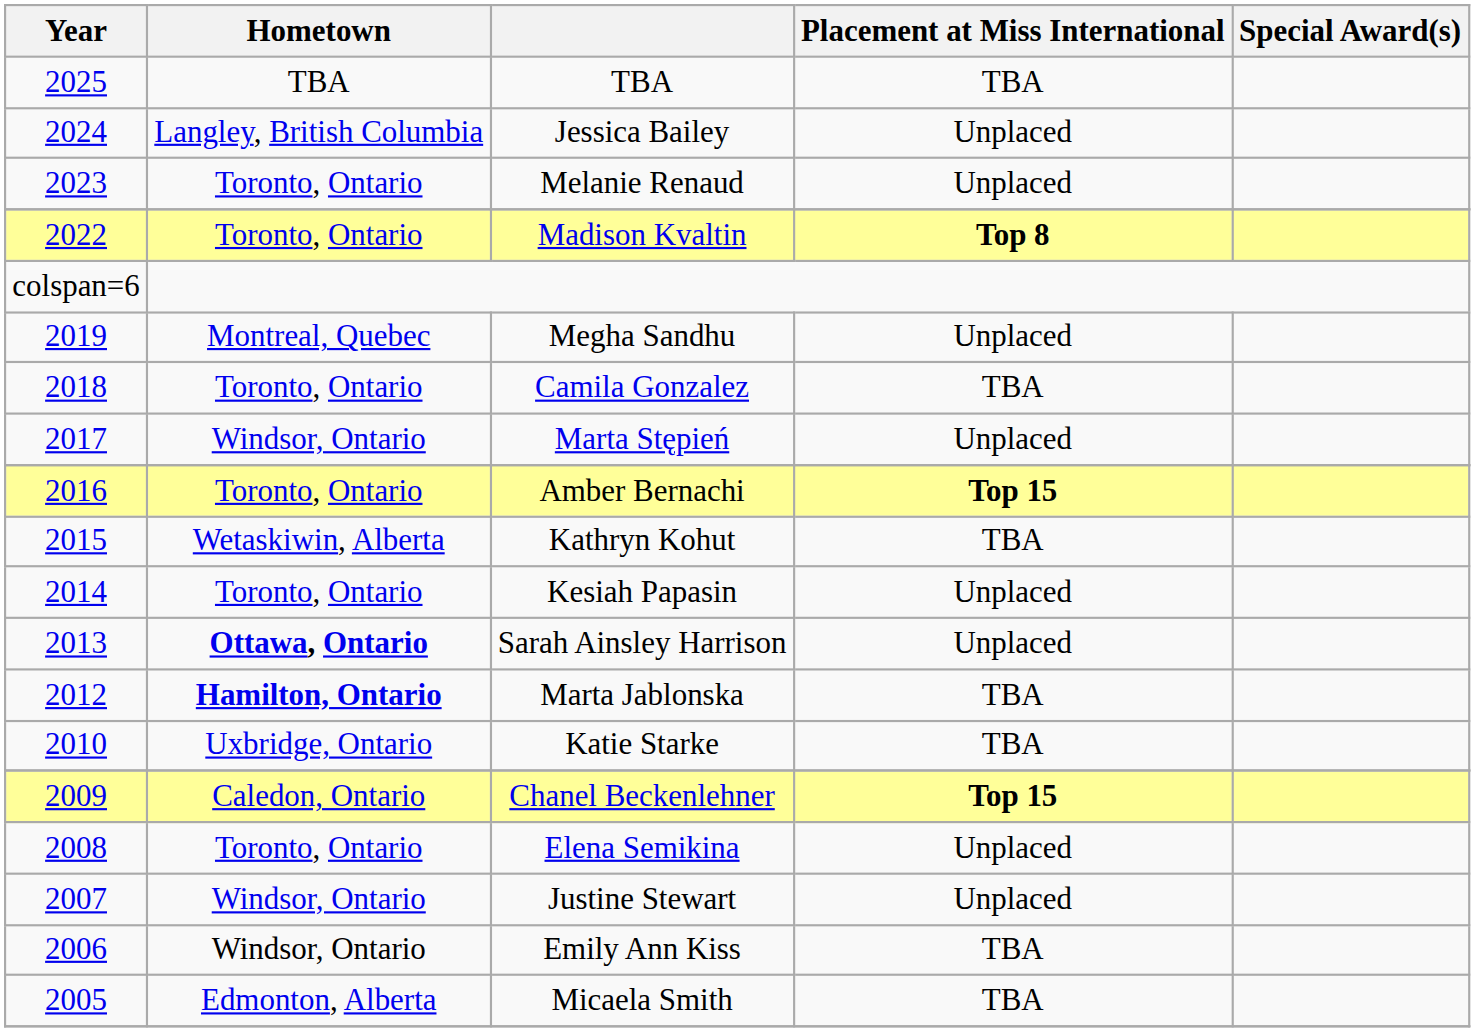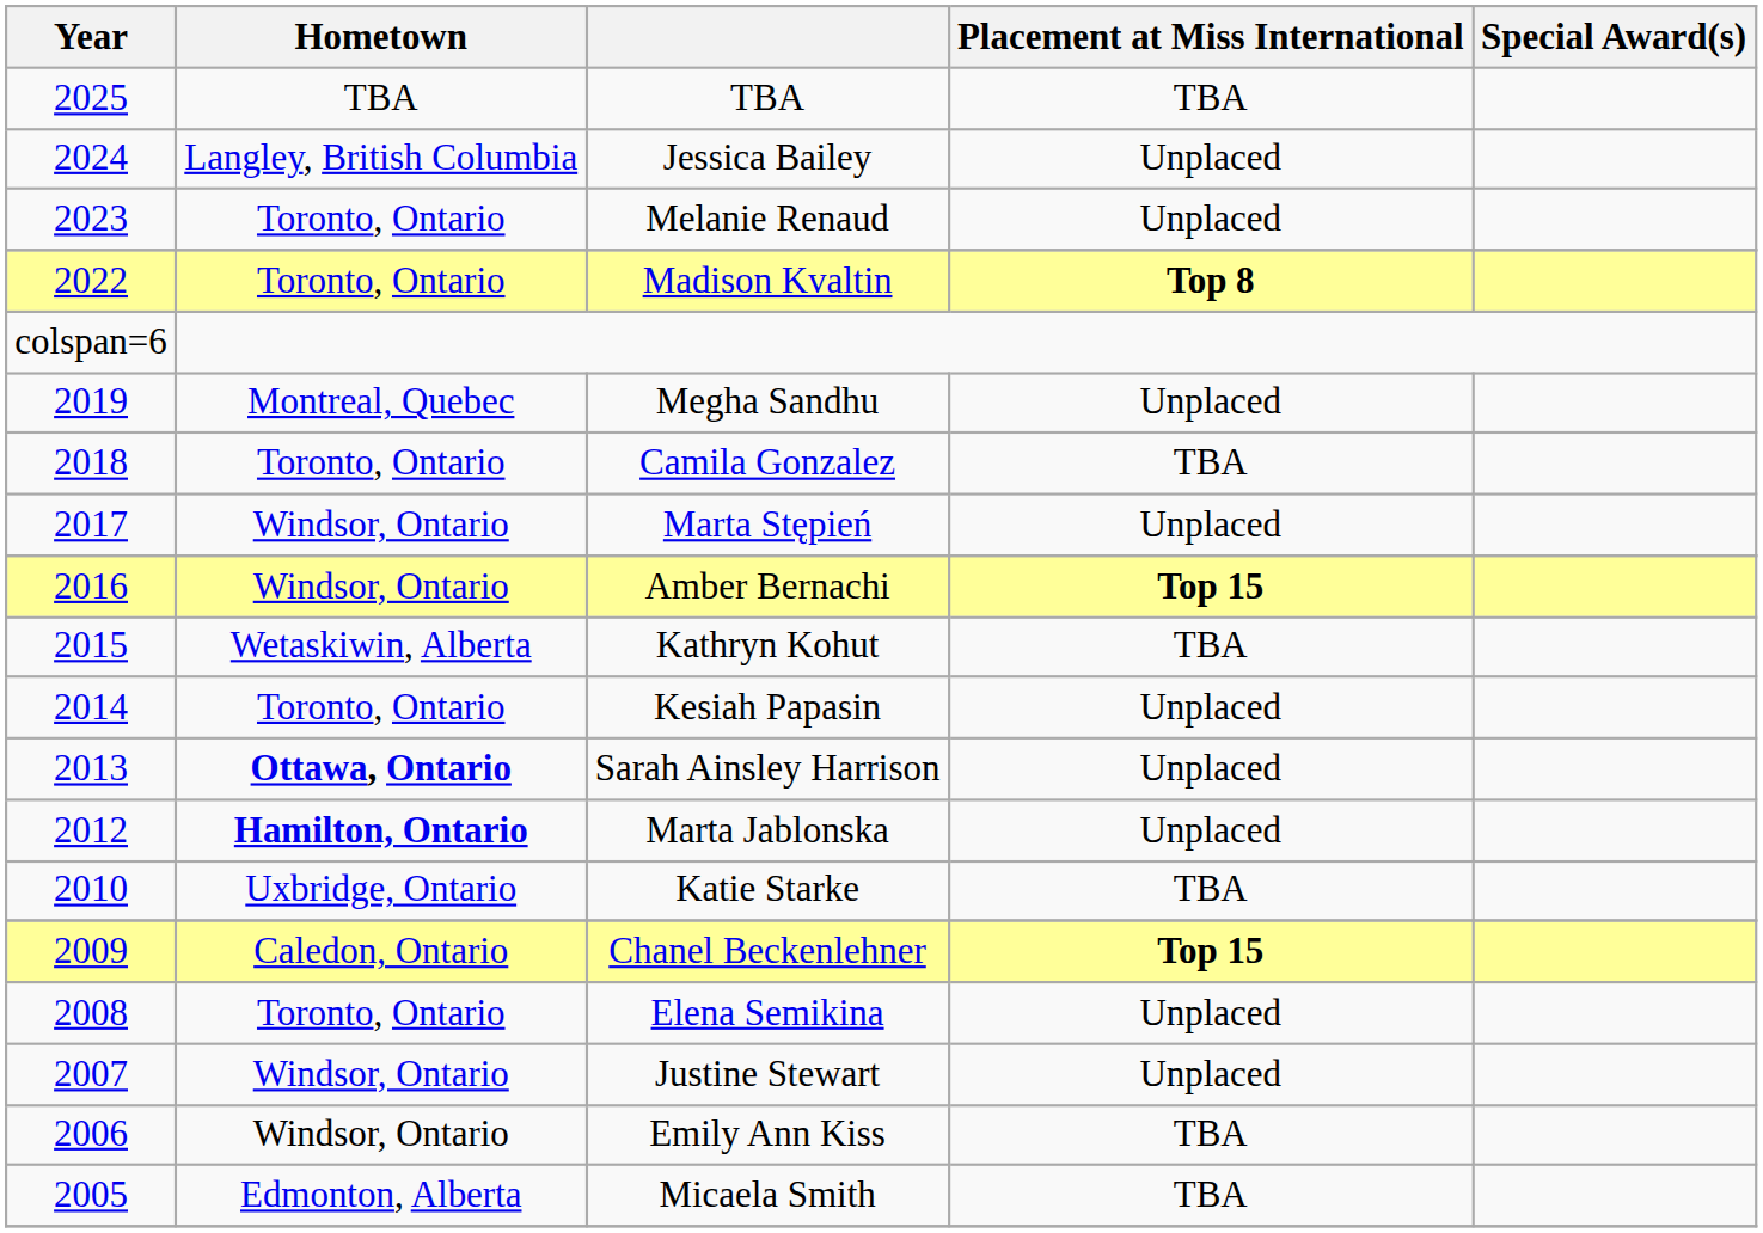Amber Bernachi | Hometown: Toronto, Ontario -> Windsor, Ontario
Marta Jablonska | Placement at Miss International: TBA -> Unplaced
